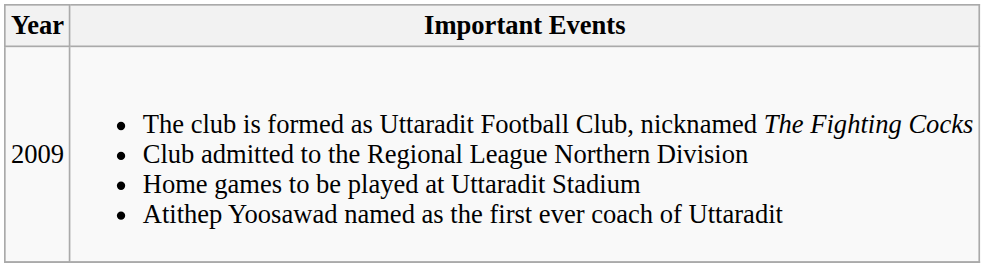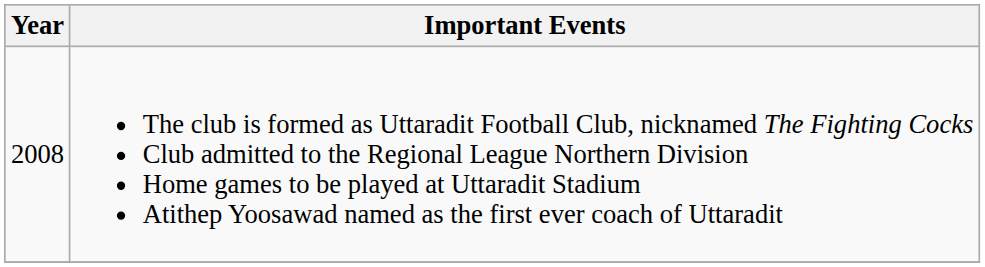row 2 | Year: 2009 -> 2008
